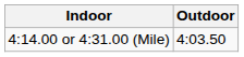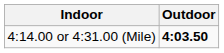4:14.00 or 4:31.00 (Mile) | Outdoor: normal -> bold
